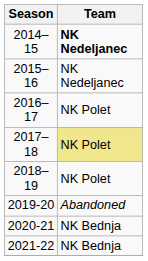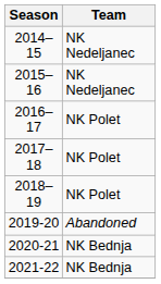2014–15 | Team: bold -> normal
2017–18 | Team: khaki background -> no background
